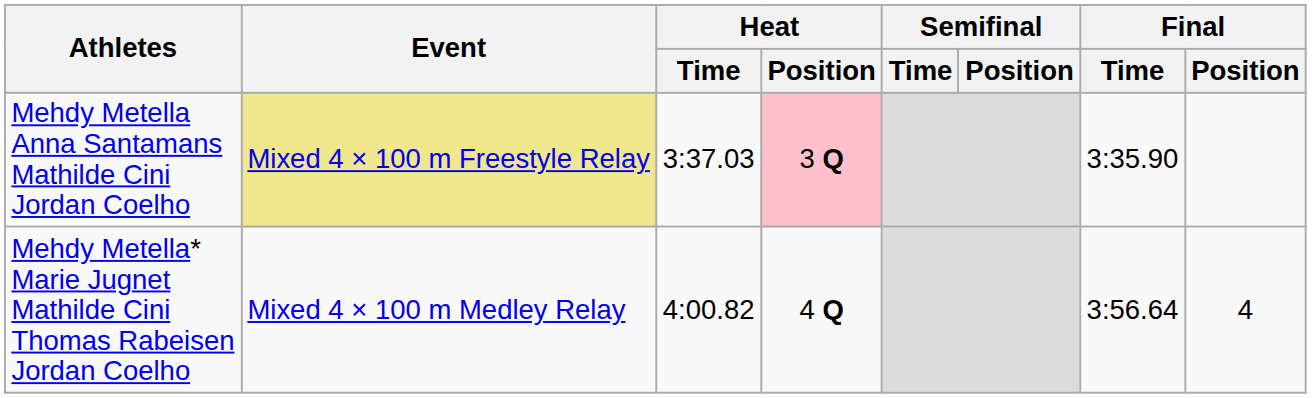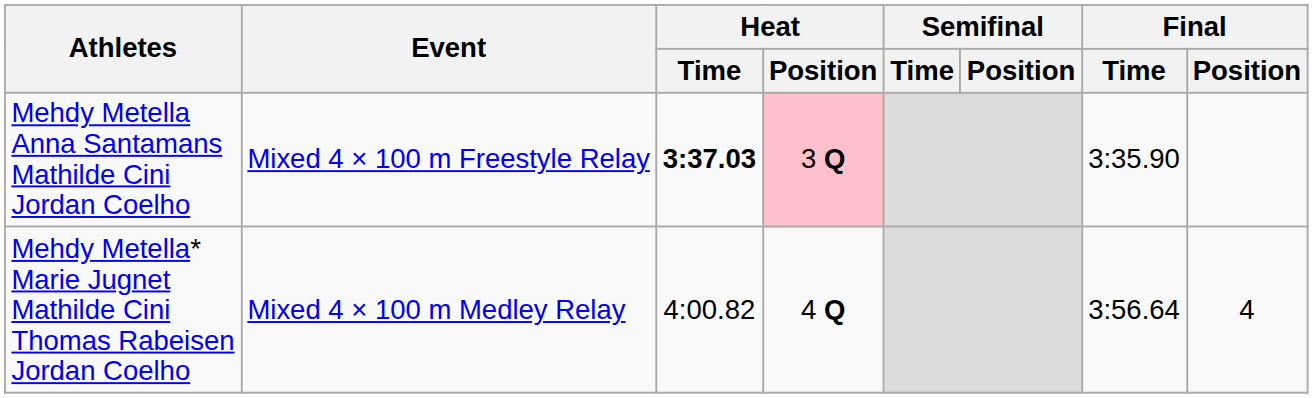Mehdy Metella Anna Santamans Mathilde Cini Jordan Coelho | Event: khaki background -> no background
Mehdy Metella Anna Santamans Mathilde Cini Jordan Coelho | Heat / Time: normal -> bold
